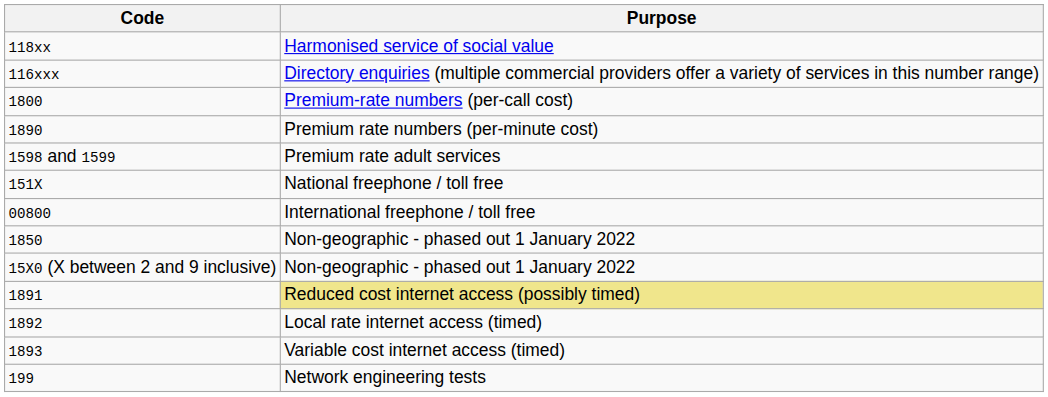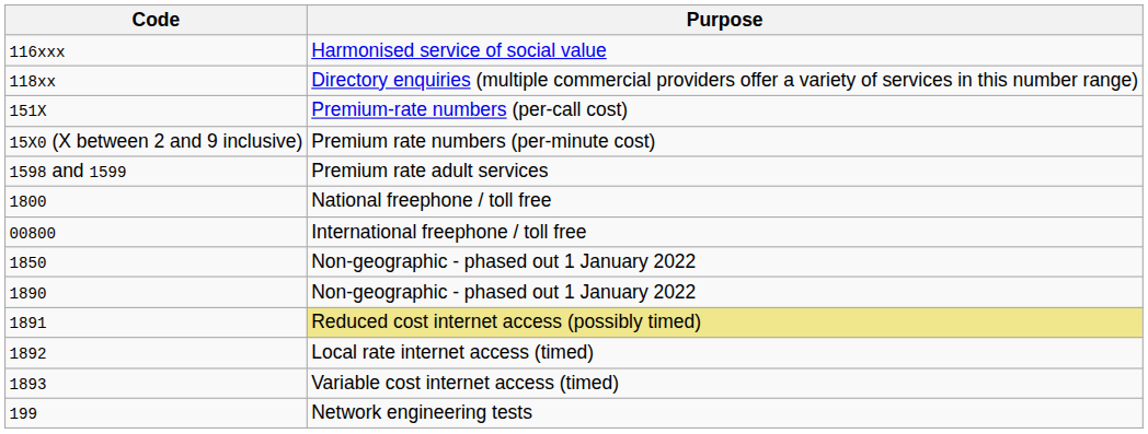row 2 | Code: 118xx -> 116xxx
row 3 | Code: 116xxx -> 118xx
row 4 | Code: 1800 -> 151X
row 5 | Code: 1890 -> 15X0 (X between 2 and 9 inclusive)
row 7 | Code: 151X -> 1800
row 10 | Code: 15X0 (X between 2 and 9 inclusive) -> 1890
